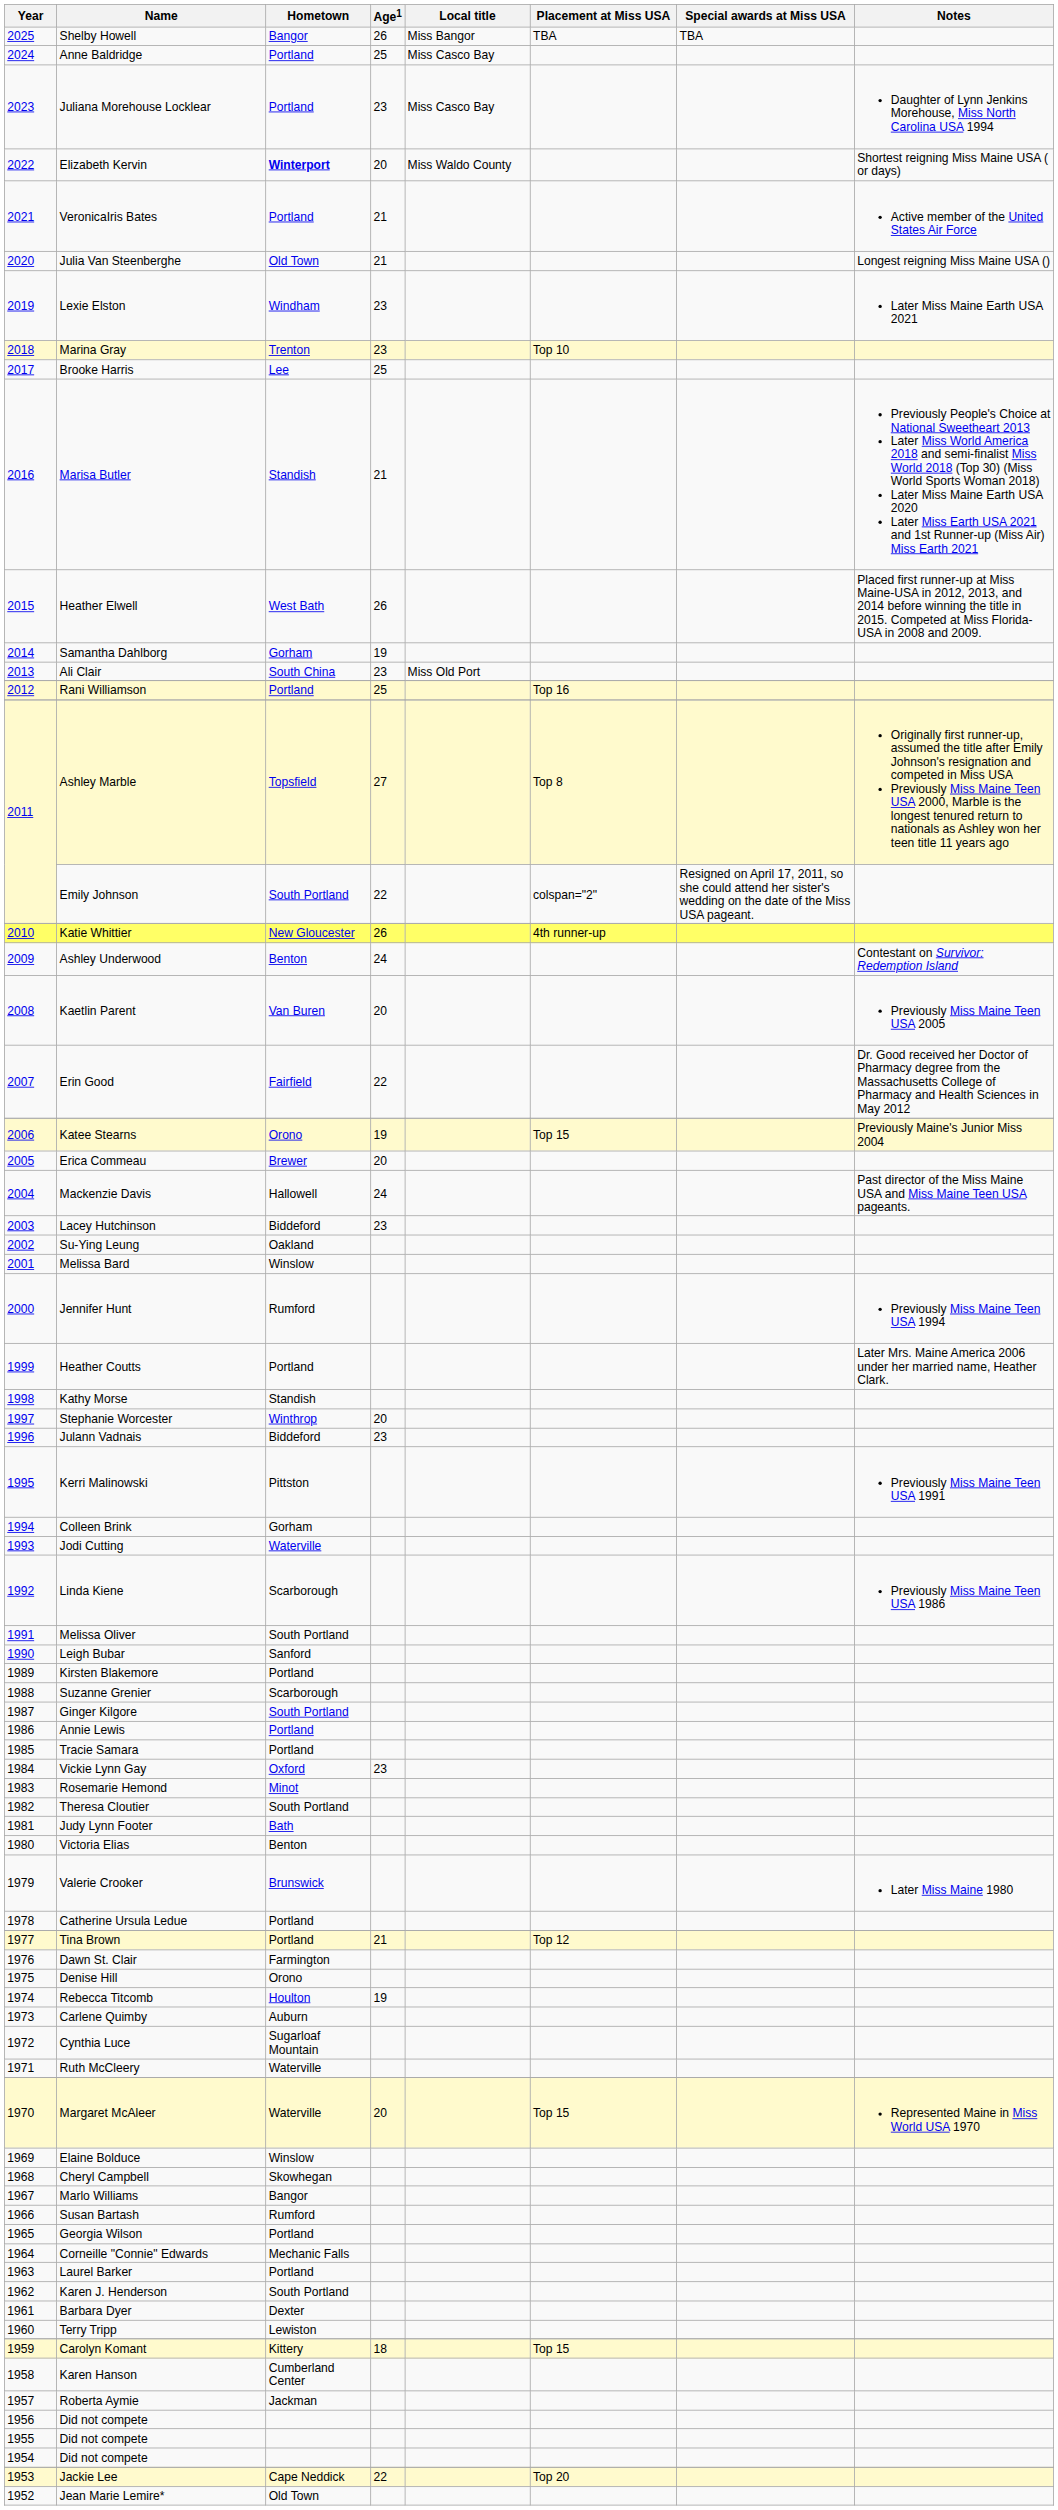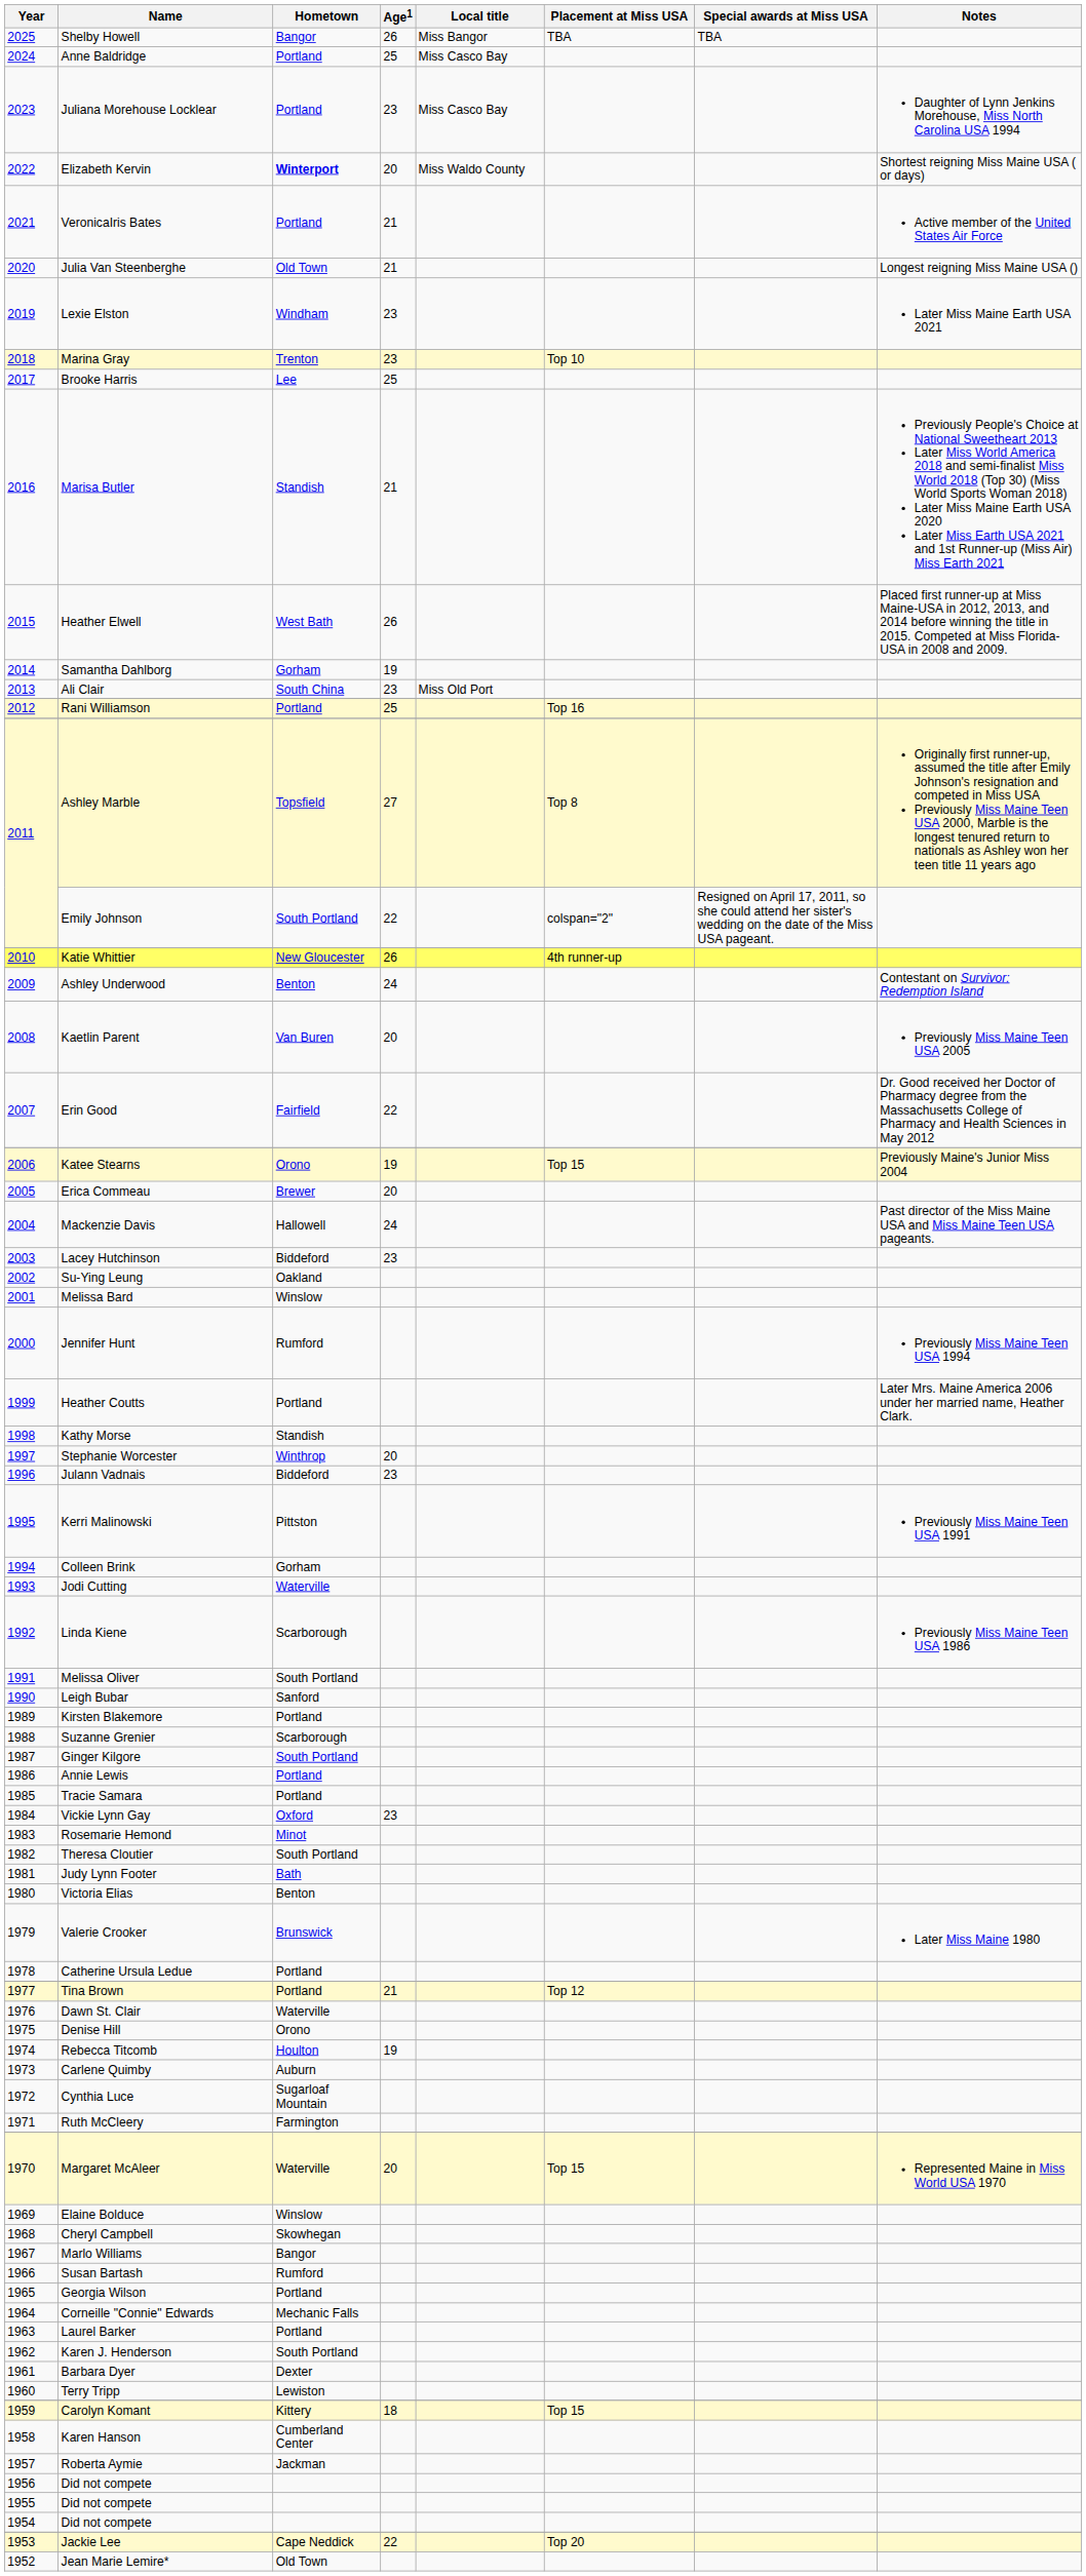Dawn St. Clair | Hometown: Farmington -> Waterville
Ruth McCleery | Hometown: Waterville -> Farmington
